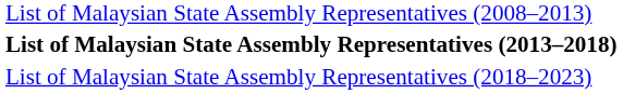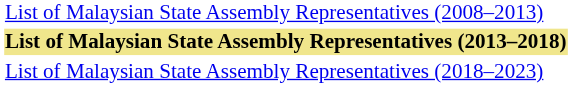row 2 | column 1: no background -> khaki background
